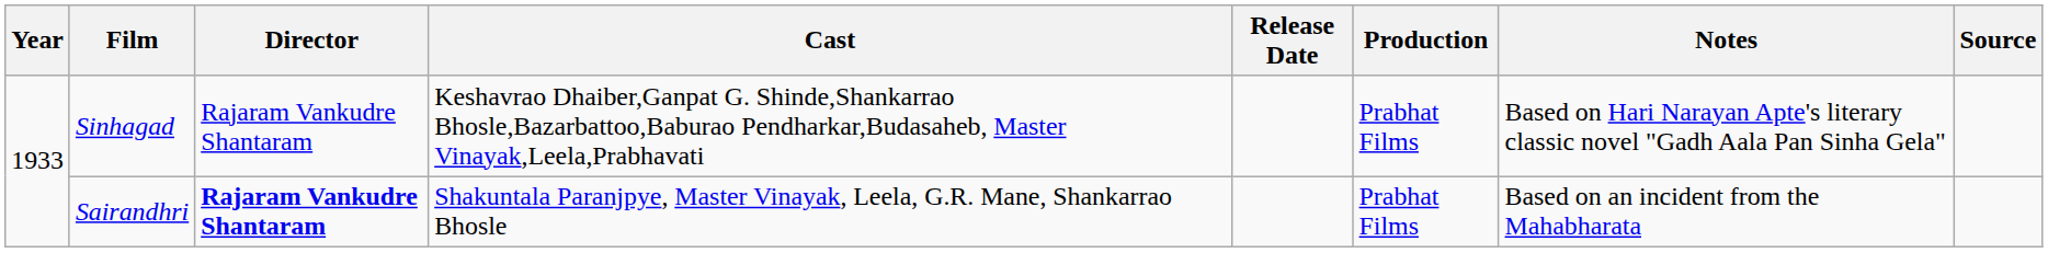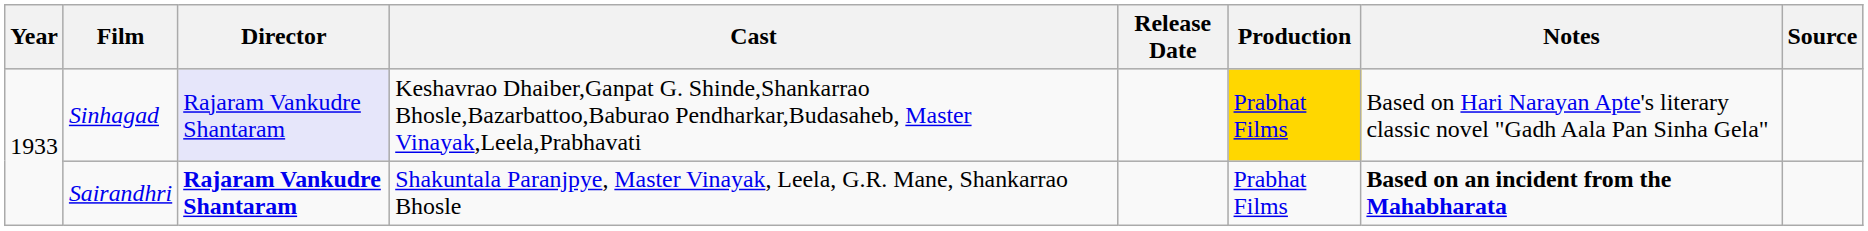Sinhagad | Director: no background -> lavender background
Sinhagad | Production: no background -> gold background
Sairandhri | Notes: normal -> bold
